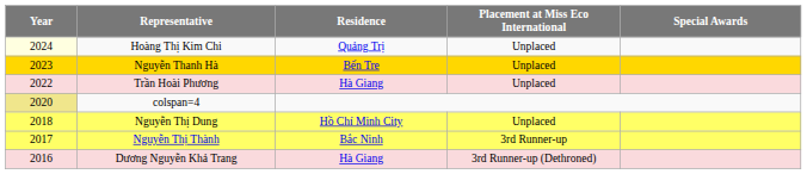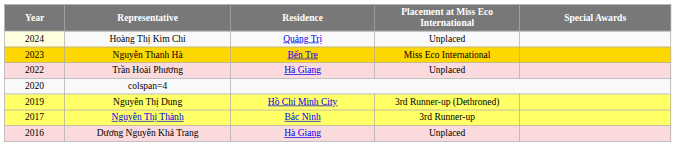Nguyễn Thanh Hà | Placement at Miss Eco International: Unplaced -> Miss Eco International
colspan=4 | Year: khaki background -> no background
Nguyễn Thị Dung | Year: 2018 -> 2019
Nguyễn Thị Dung | Placement at Miss Eco International: Unplaced -> 3rd Runner-up (Dethroned)
Dương Nguyễn Khả Trang | Placement at Miss Eco International: 3rd Runner-up (Dethroned) -> Unplaced
